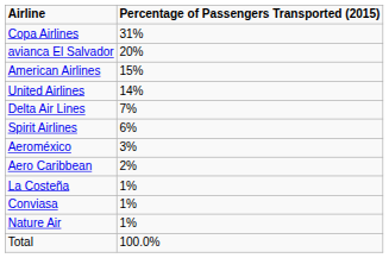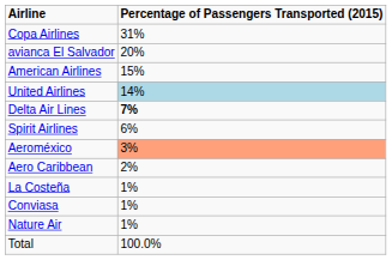United Airlines | Percentage of Passengers Transported (2015): no background -> lightblue background
Delta Air Lines | Percentage of Passengers Transported (2015): normal -> bold
Aeroméxico | Percentage of Passengers Transported (2015): no background -> lightsalmon background
